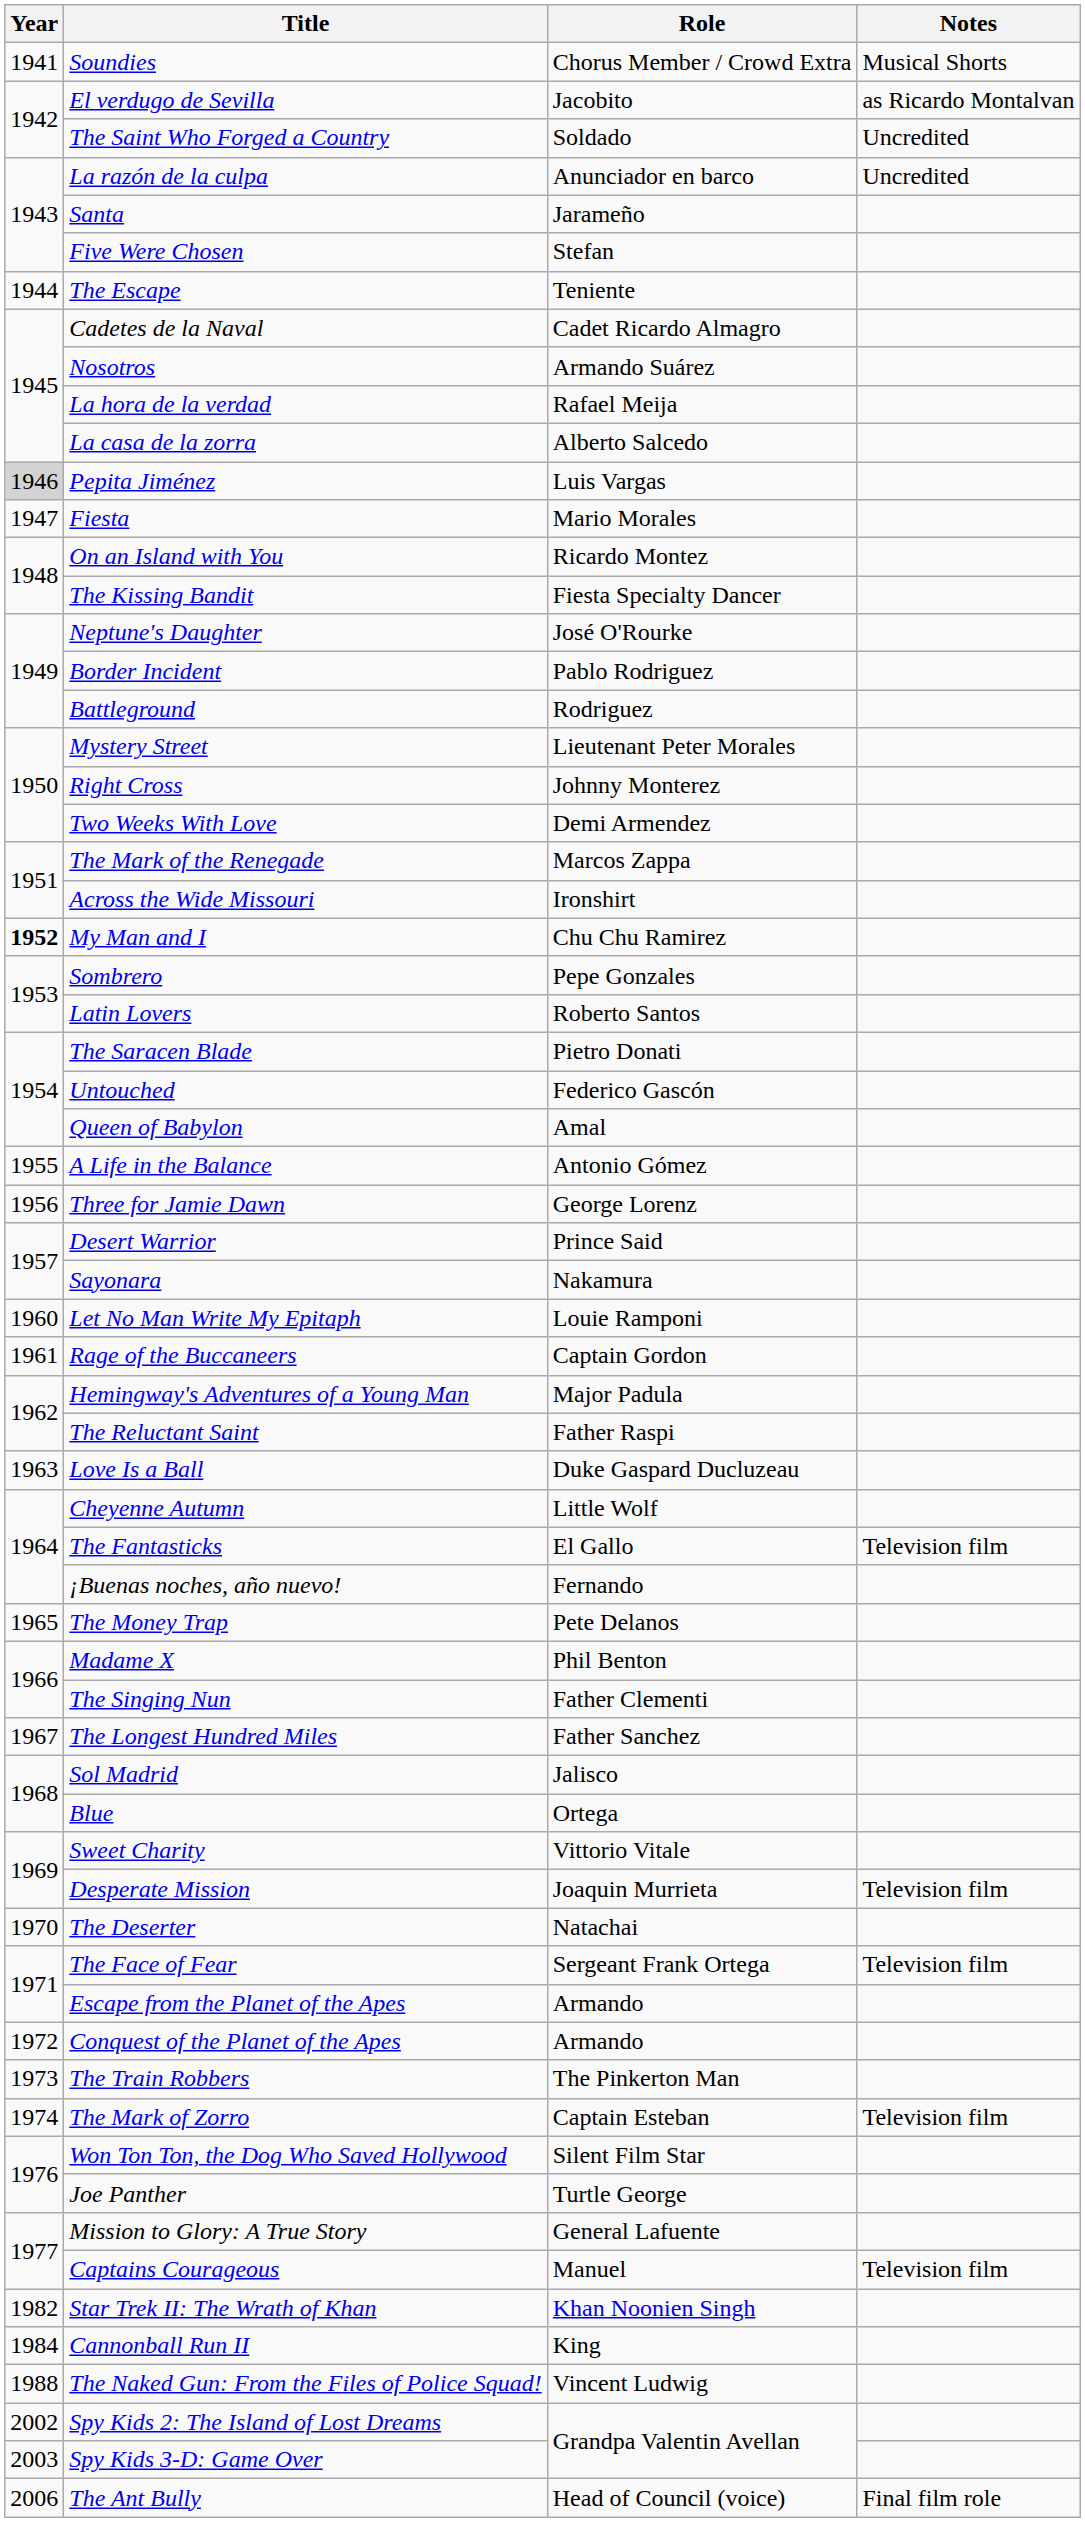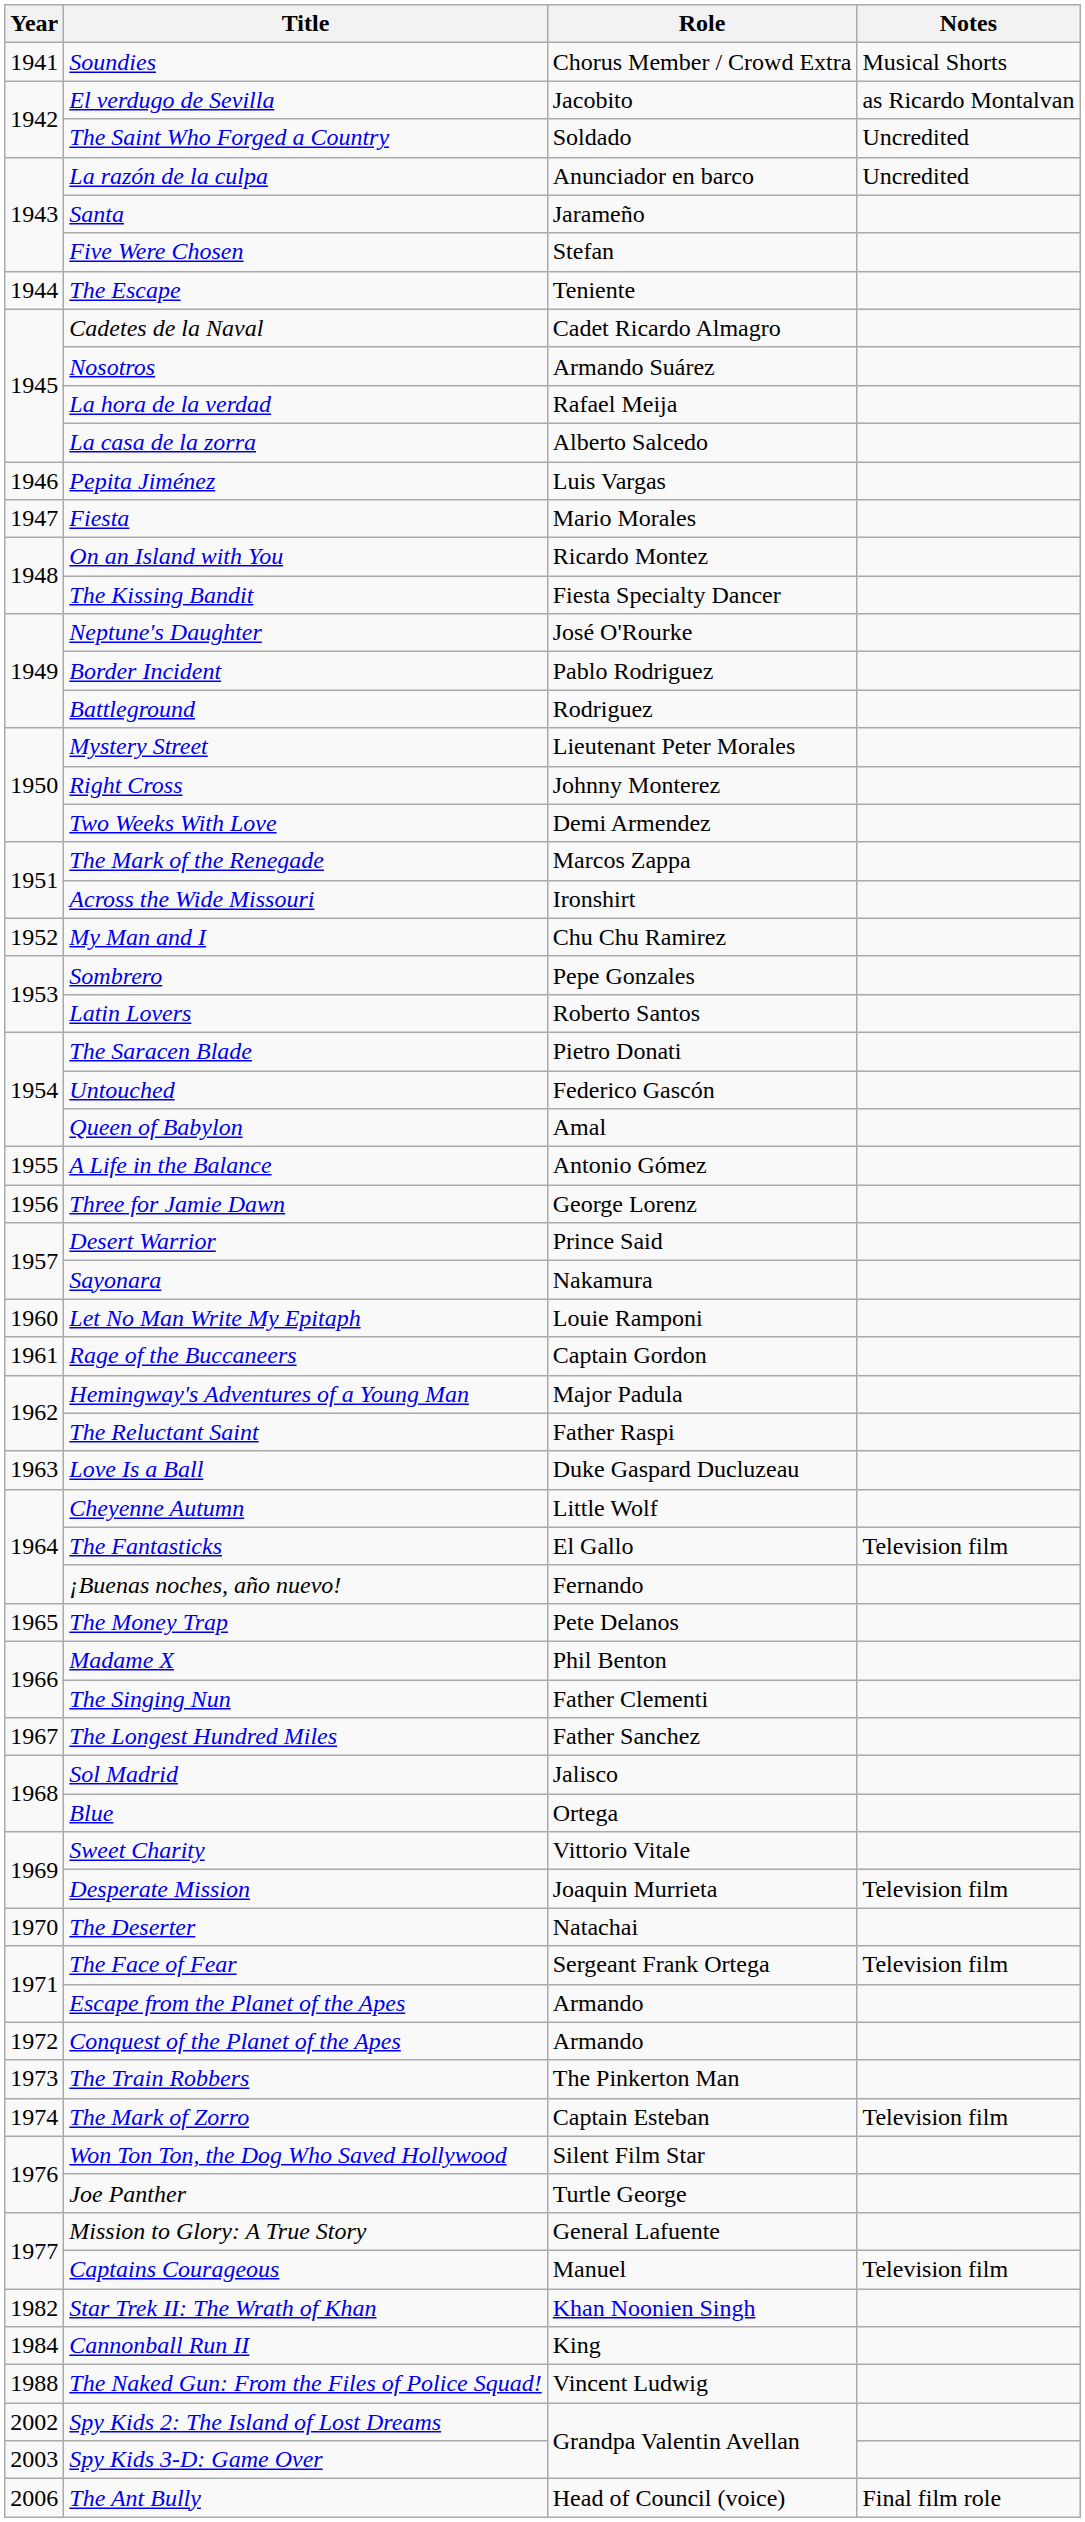Pepita Jiménez | Year: lightgrey background -> no background
My Man and I | Year: bold -> normal
